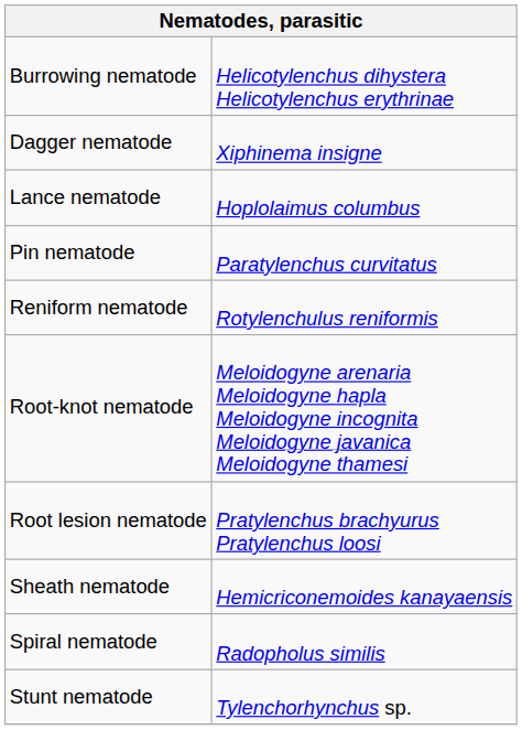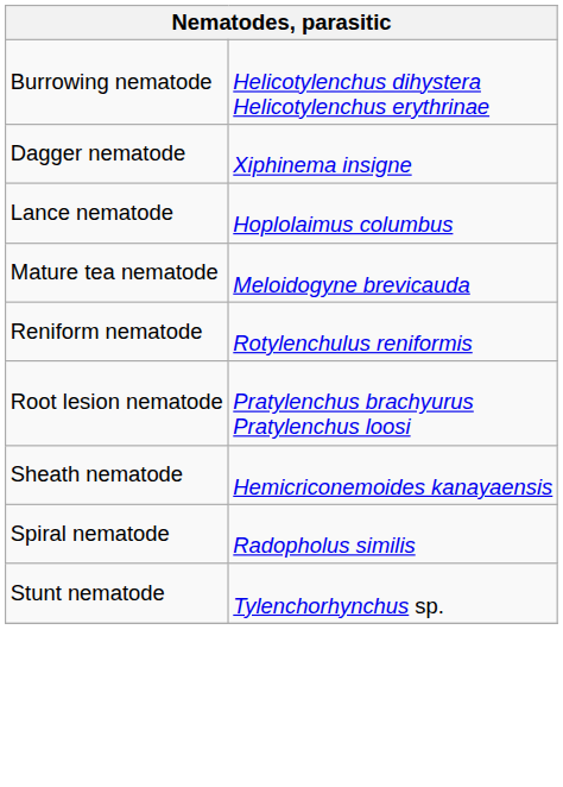+ row: Mature tea nematode | Meloidogyne brevicauda
- row: Pin nematode | Paratylenchus curvitatus
- row: Root-knot nematode | Meloidogyne arenaria Meloidogyne hapla Meloidogyne incognita Meloidogyne javanica Meloidogyne thamesi
